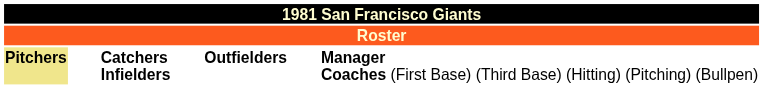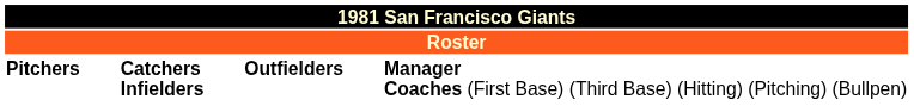Pitchers | column 1: khaki background -> no background
